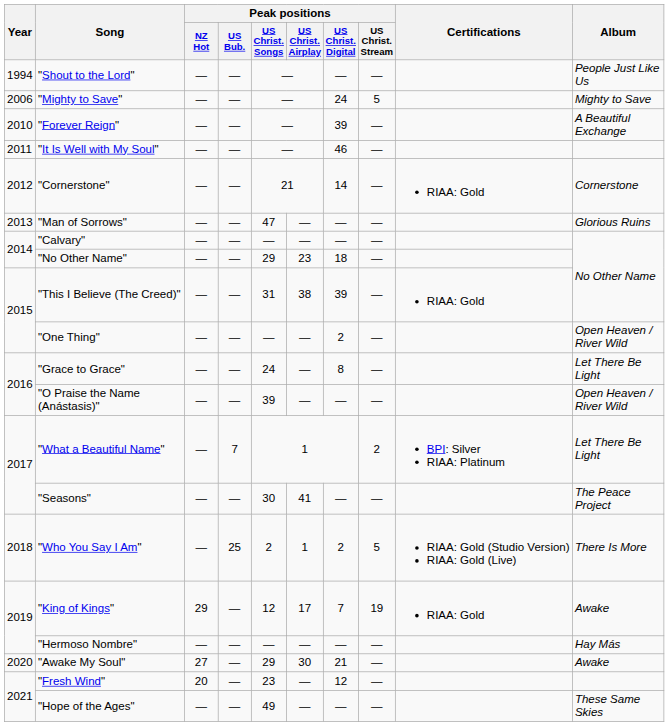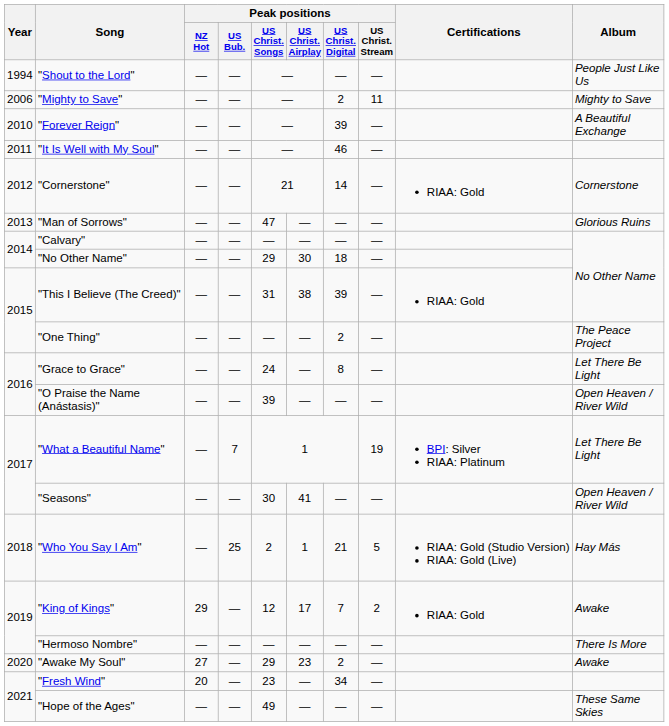"Mighty to Save" | Peak positions / US Christ. Digital: 24 -> 2
"Mighty to Save" | Peak positions / US Christ. Stream: 5 -> 11
"No Other Name" | Peak positions / US Christ. Airplay: 23 -> 30
"One Thing" | Album: Open Heaven / River Wild -> The Peace Project
"What a Beautiful Name" | Peak positions / US Christ. Stream: 2 -> 19
"Seasons" | Album: The Peace Project -> Open Heaven / River Wild
"Who You Say I Am" | Peak positions / US Christ. Digital: 2 -> 21
"Who You Say I Am" | Album: There Is More -> Hay Más
"King of Kings" | Peak positions / US Christ. Stream: 19 -> 2
"Hermoso Nombre" | Album: Hay Más -> There Is More
"Awake My Soul" | Peak positions / US Christ. Airplay: 30 -> 23
"Awake My Soul" | Peak positions / US Christ. Digital: 21 -> 2
"Fresh Wind" | Peak positions / US Christ. Digital: 12 -> 34
